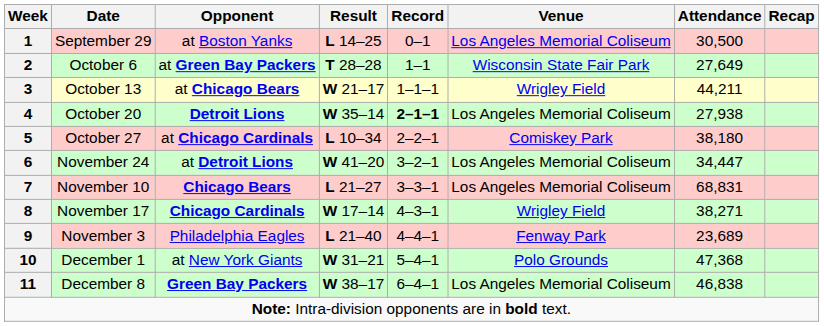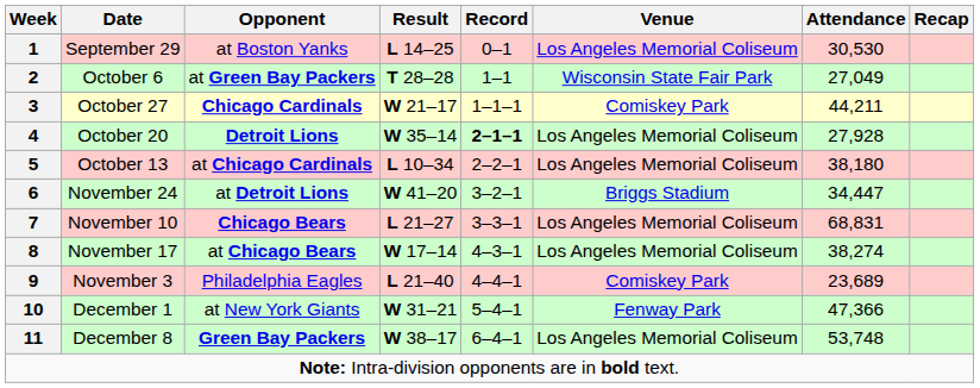1 | Attendance: 30,500 -> 30,530
2 | Attendance: 27,649 -> 27,049
3 | Date: October 13 -> October 27
3 | Opponent: at Chicago Bears -> Chicago Cardinals
3 | Venue: Wrigley Field -> Comiskey Park
4 | Attendance: 27,938 -> 27,928
5 | Date: October 27 -> October 13
5 | Venue: Comiskey Park -> Los Angeles Memorial Coliseum
6 | Venue: Los Angeles Memorial Coliseum -> Briggs Stadium
8 | Opponent: Chicago Cardinals -> at Chicago Bears
8 | Venue: Wrigley Field -> Los Angeles Memorial Coliseum
8 | Attendance: 38,271 -> 38,274
9 | Venue: Fenway Park -> Comiskey Park
10 | Venue: Polo Grounds -> Fenway Park
10 | Attendance: 47,368 -> 47,366
11 | Attendance: 46,838 -> 53,748
